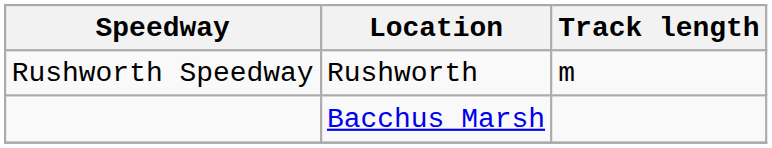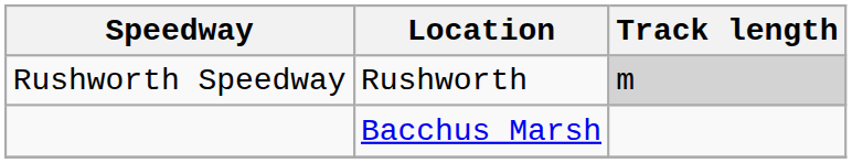Rushworth Speedway | Track length: no background -> lightgrey background
